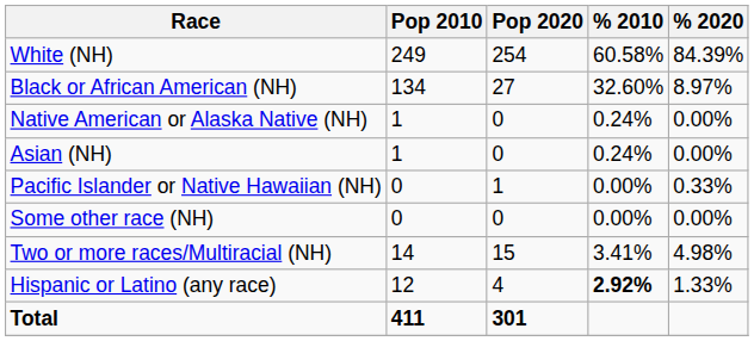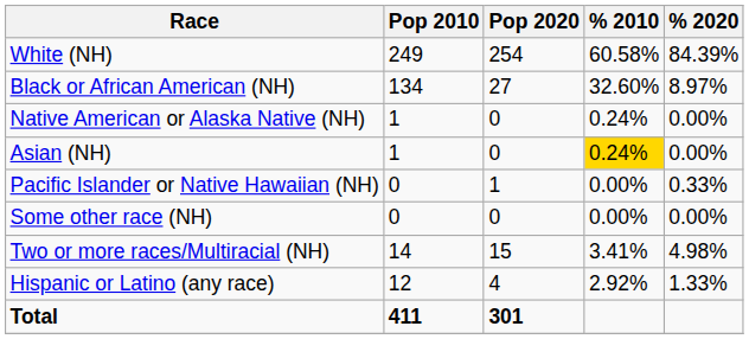Asian (NH) | % 2010: no background -> gold background
Hispanic or Latino (any race) | % 2010: bold -> normal
